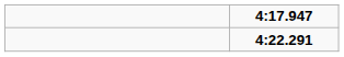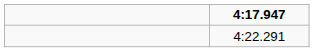row 2 | 4:17.947: bold -> normal
